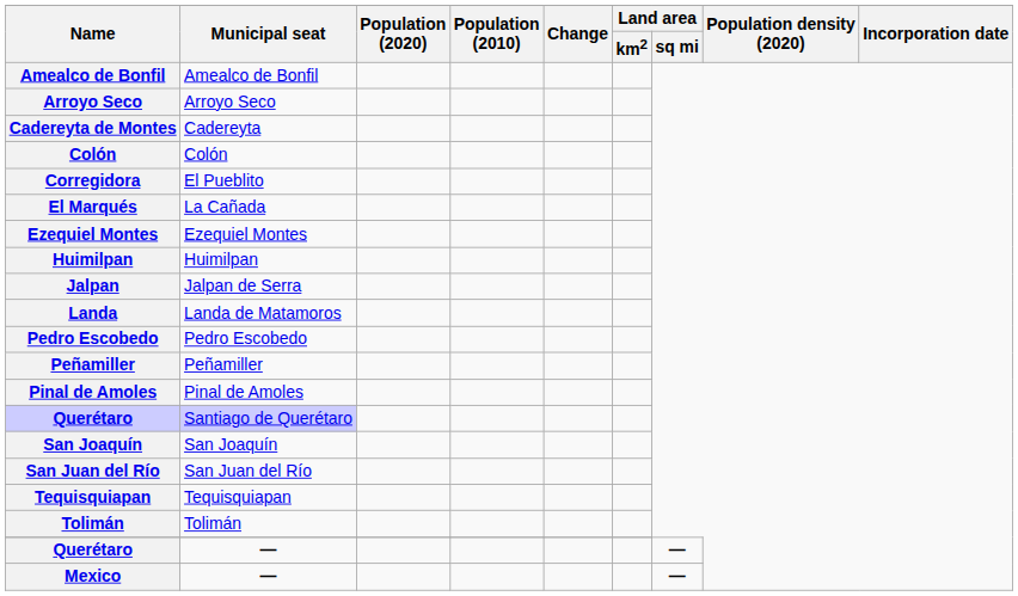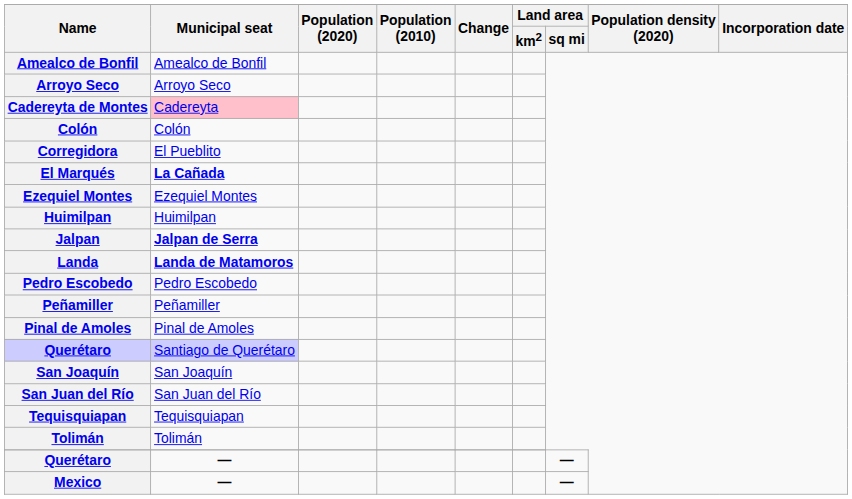Cadereyta de Montes | Municipal seat: no background -> pink background
El Marqués | Municipal seat: normal -> bold
Jalpan | Municipal seat: normal -> bold
Landa | Municipal seat: normal -> bold
